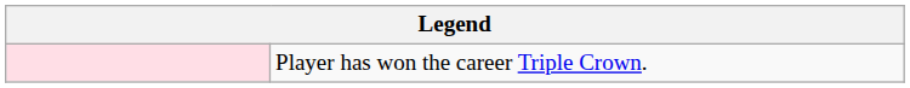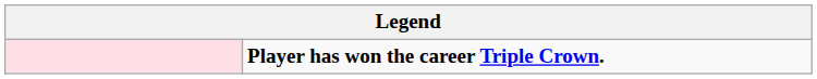row 2 | column 2: normal -> bold
